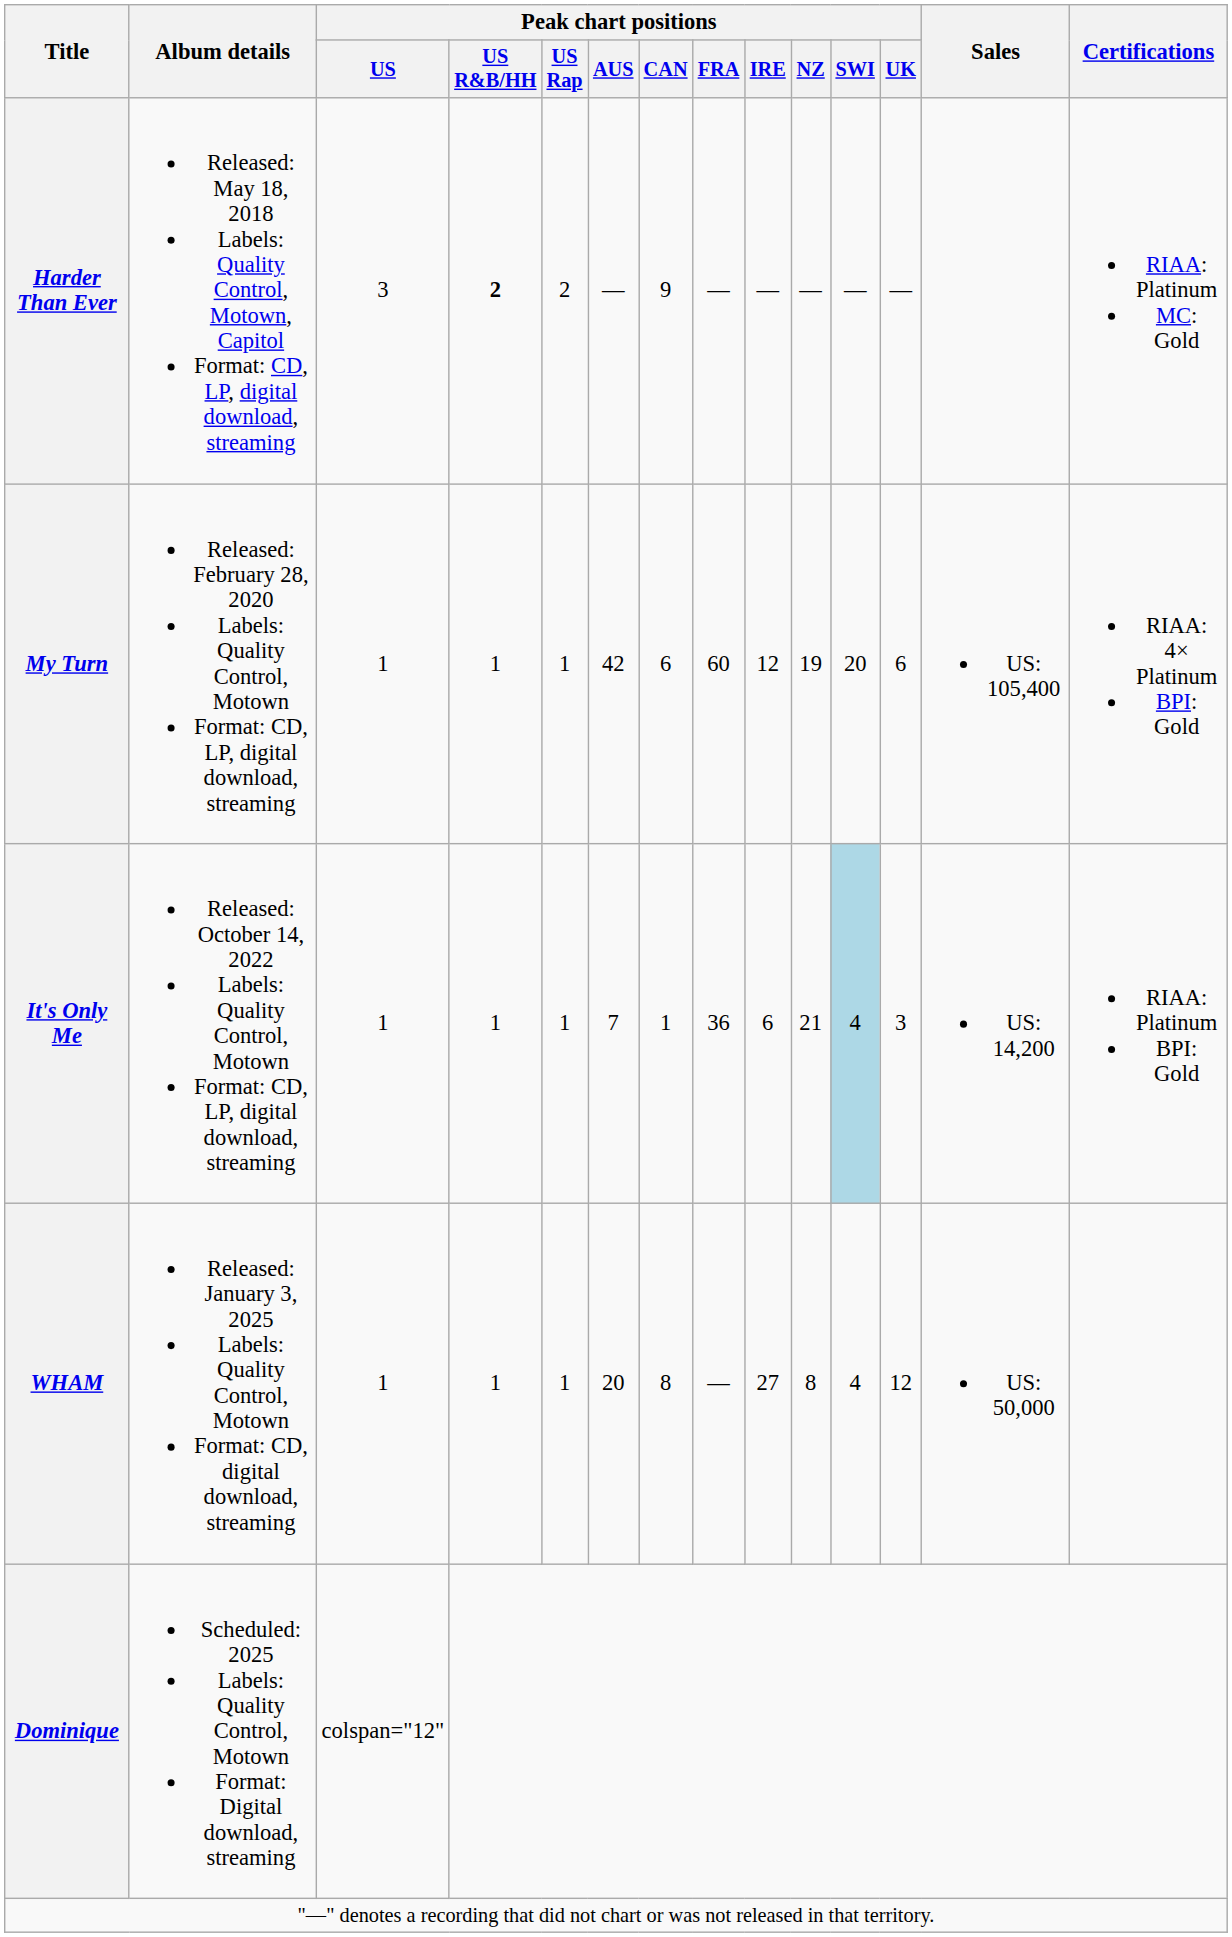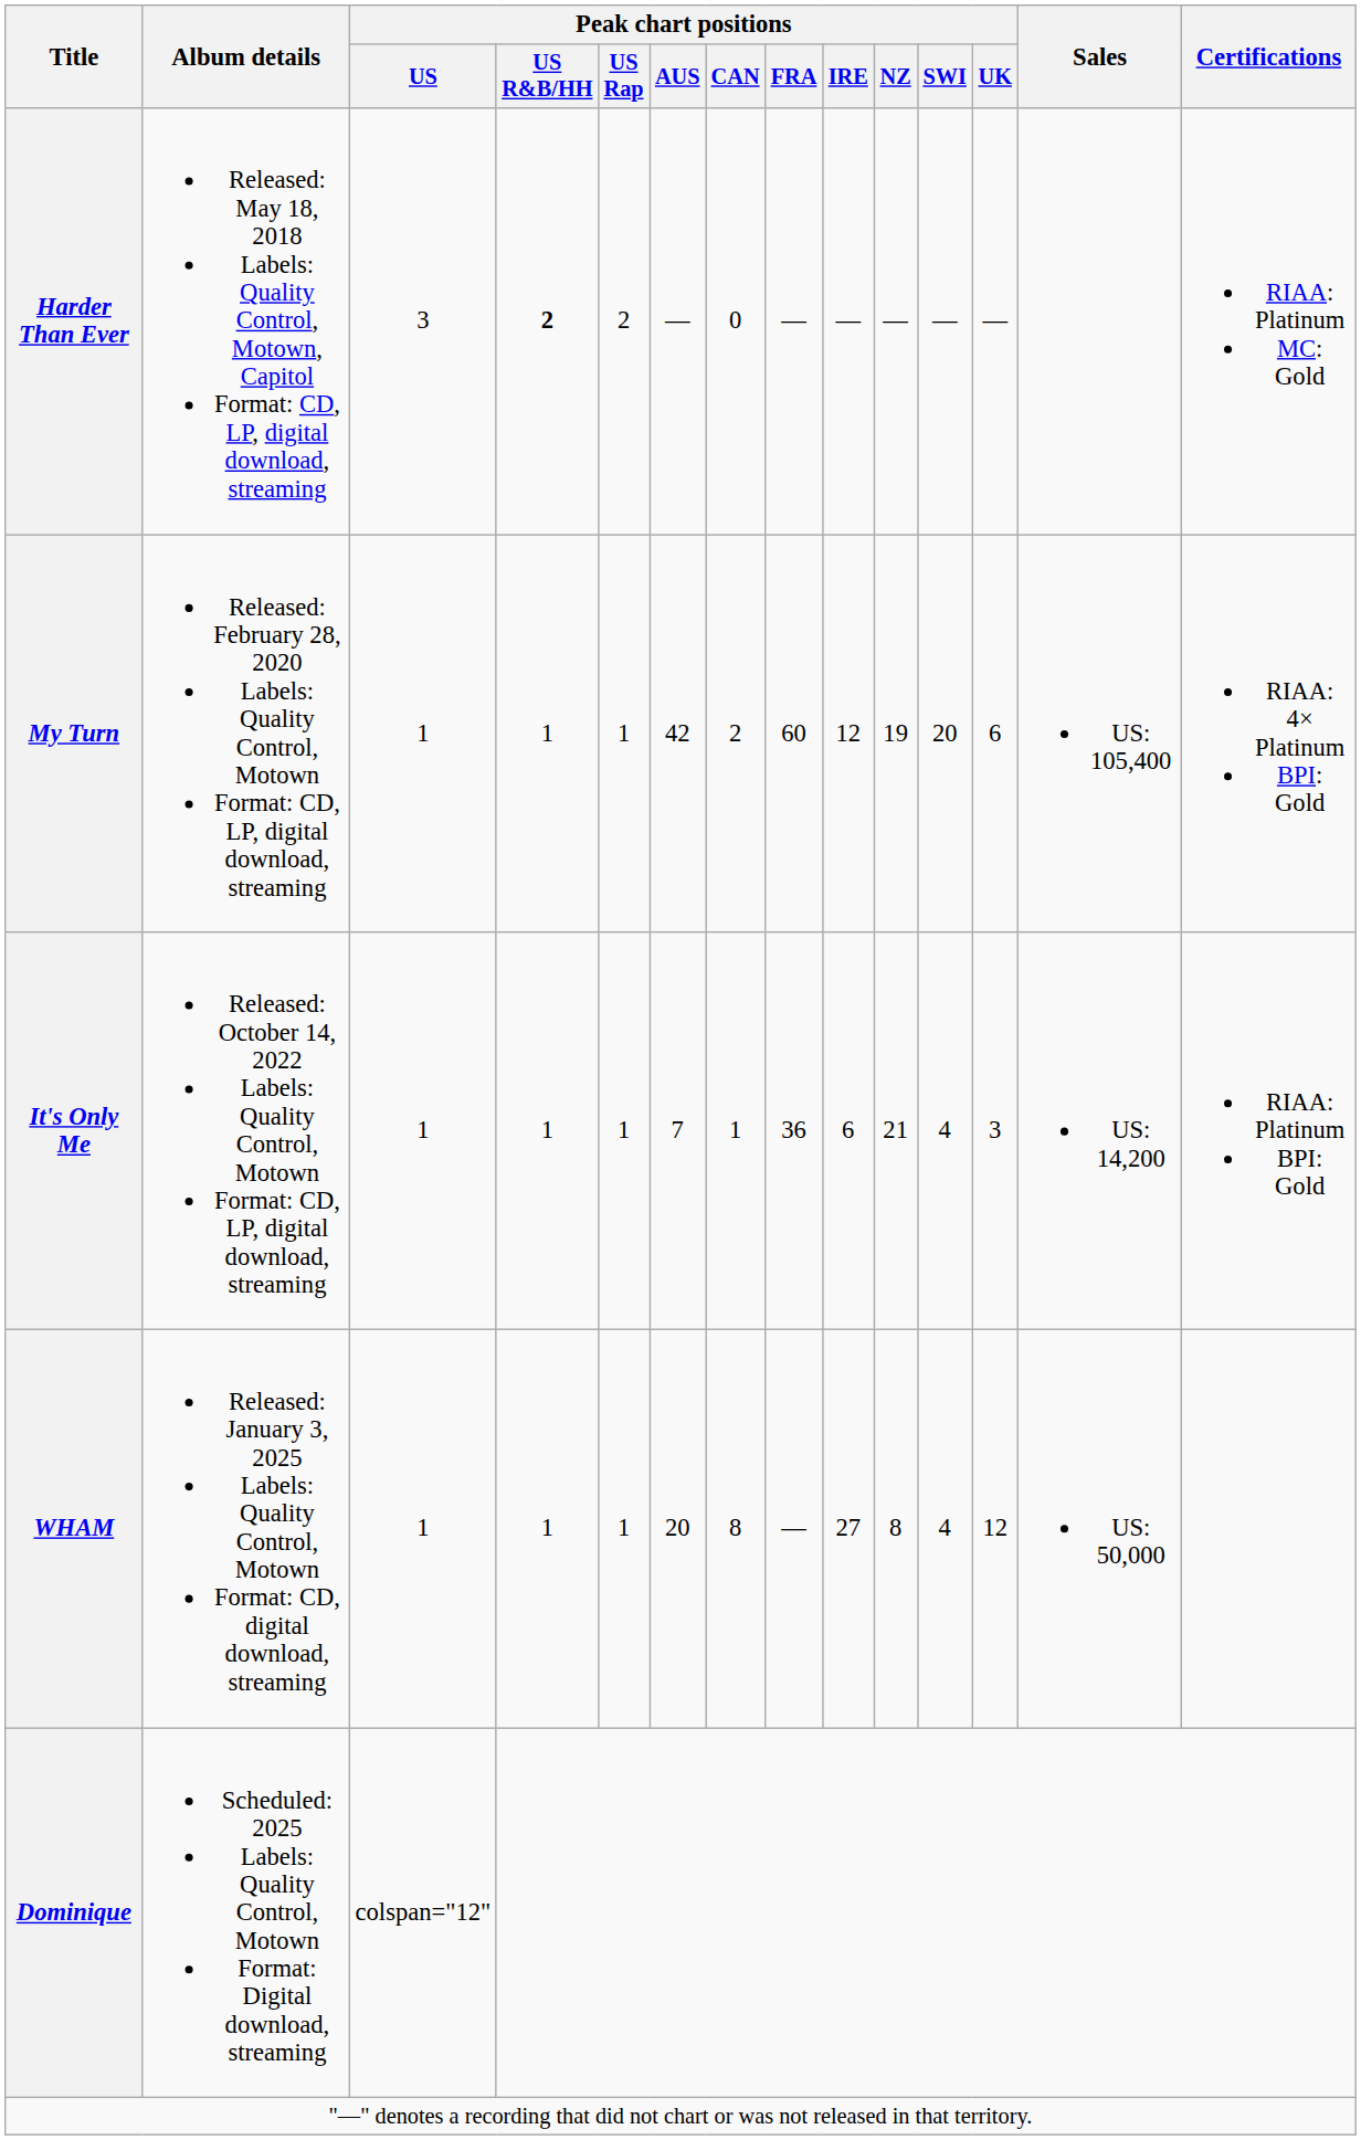Harder Than Ever | Peak chart positions / CAN: 9 -> 0
My Turn | Peak chart positions / CAN: 6 -> 2
It's Only Me | Peak chart positions / SWI: lightblue background -> no background
